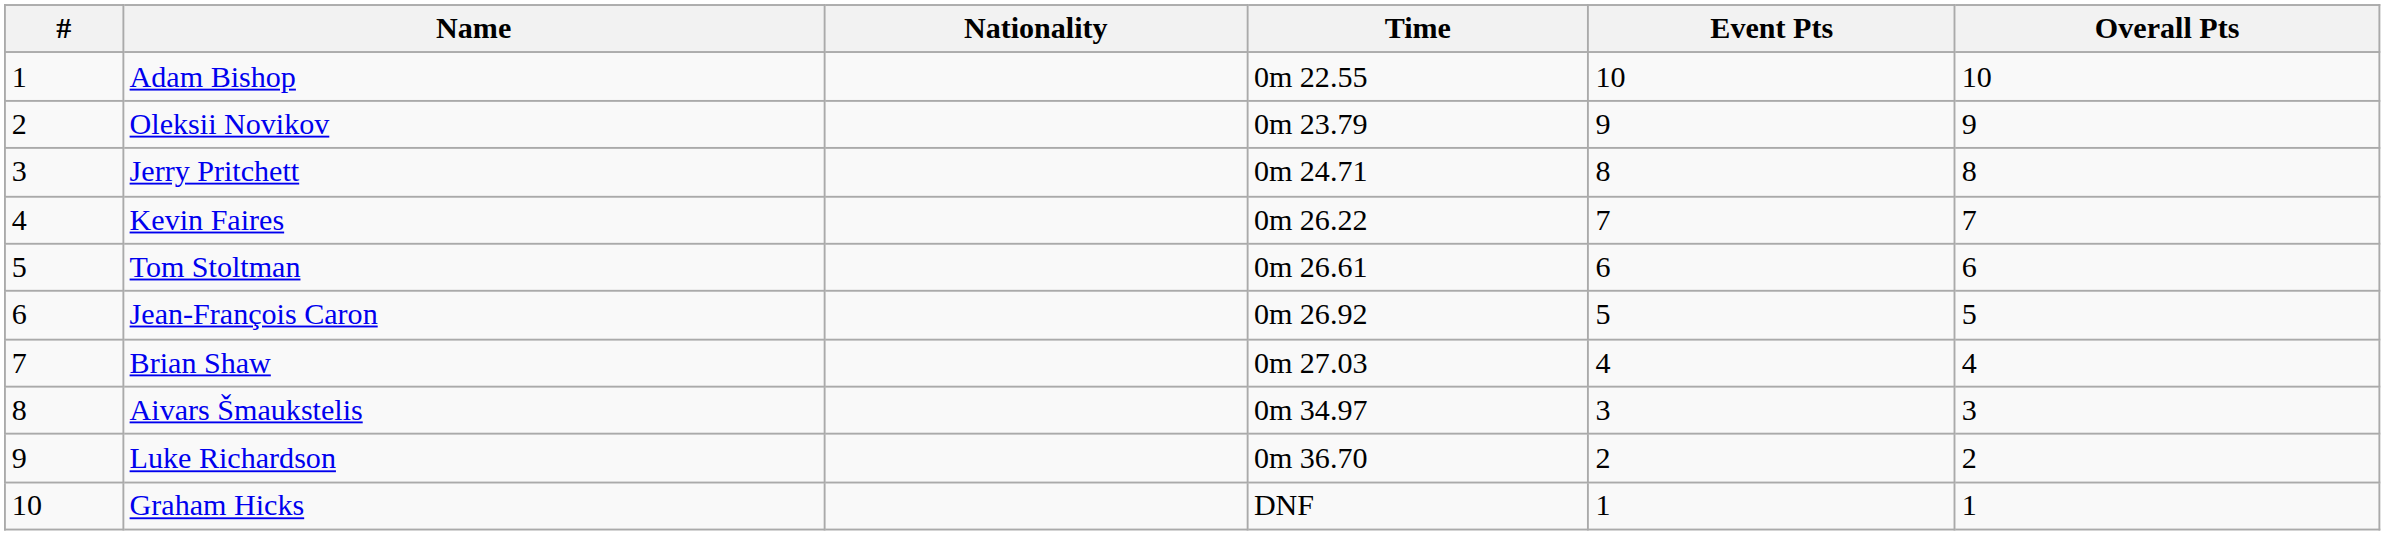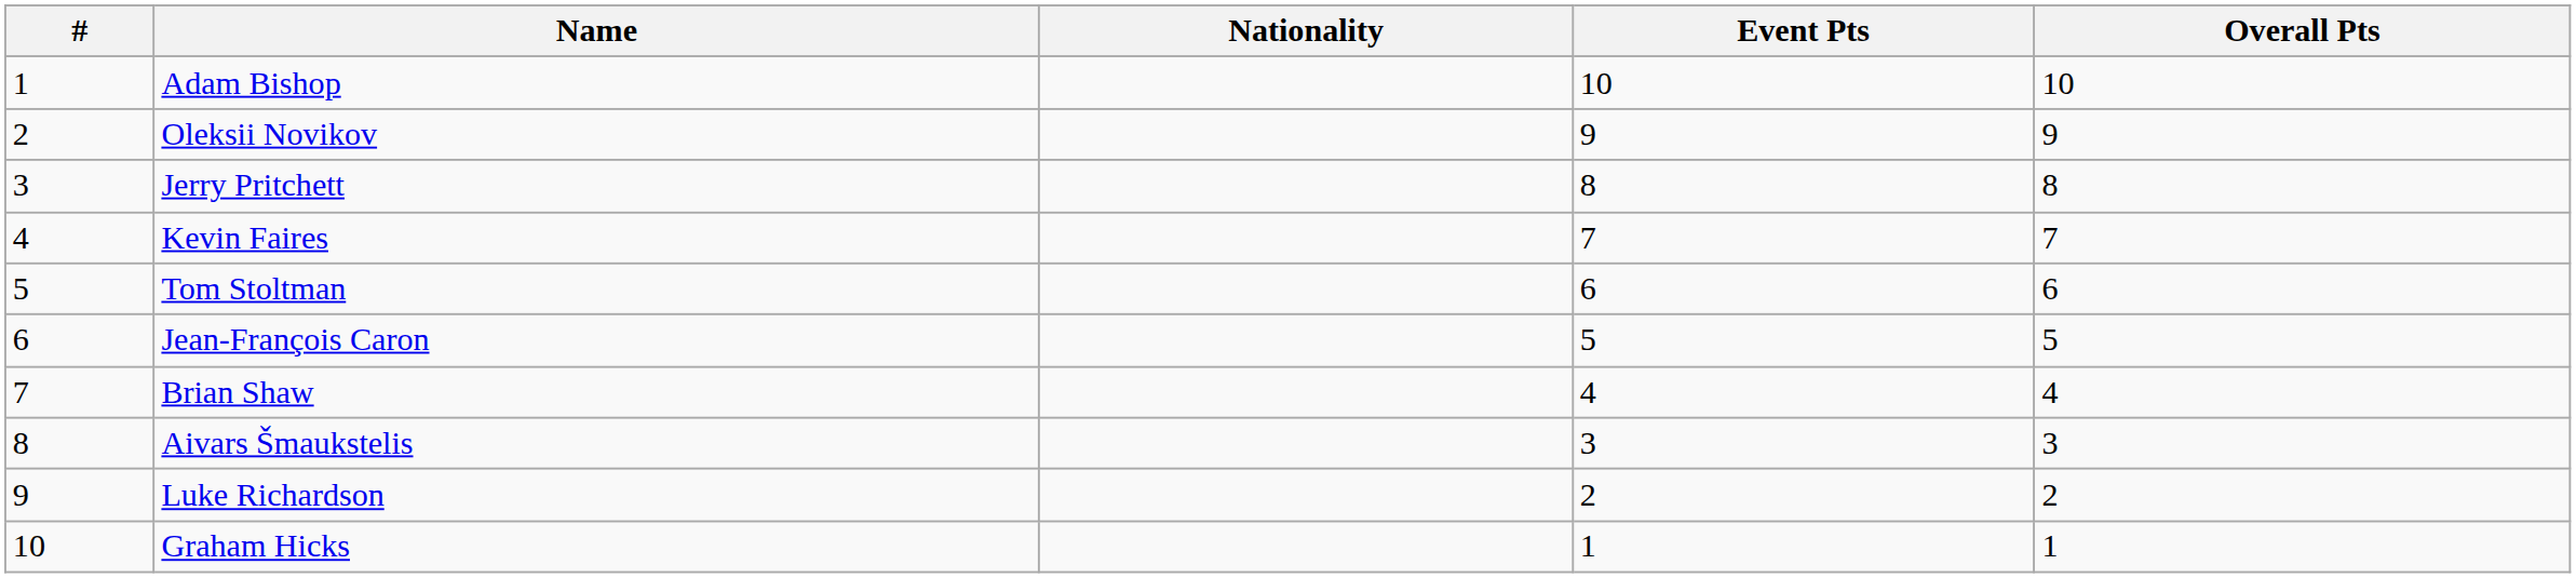- column: Time | 0m 22.55 | 0m 23.79 | 0m 24.71 | 0m 26.22 | 0m 26.61 | 0m 26.92 | 0m 27.03 | 0m 34.97 | 0m 36.70 | DNF
